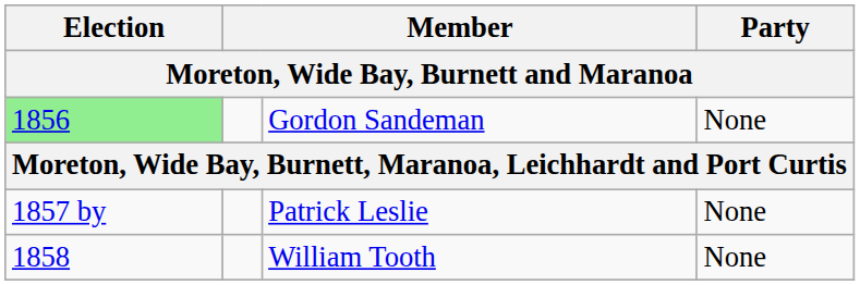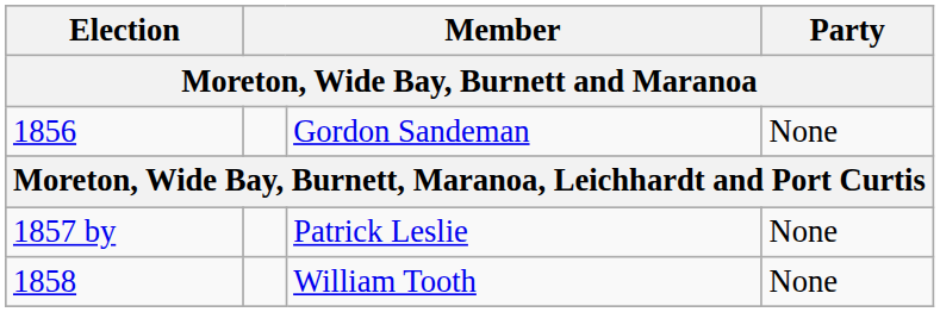Gordon Sandeman | Election: lightgreen background -> no background
